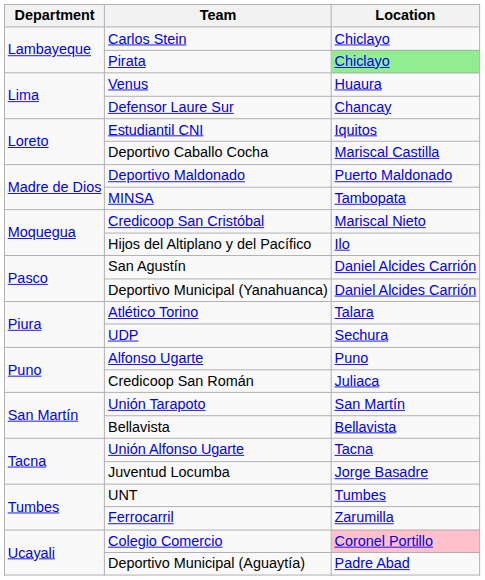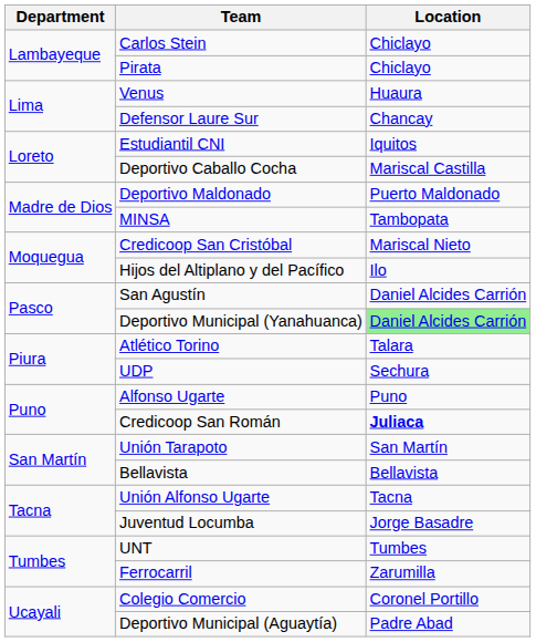Pirata | Location: lightgreen background -> no background
Deportivo Municipal (Yanahuanca) | Location: no background -> lightgreen background
Credicoop San Román | Location: normal -> bold
Colegio Comercio | Location: pink background -> no background
